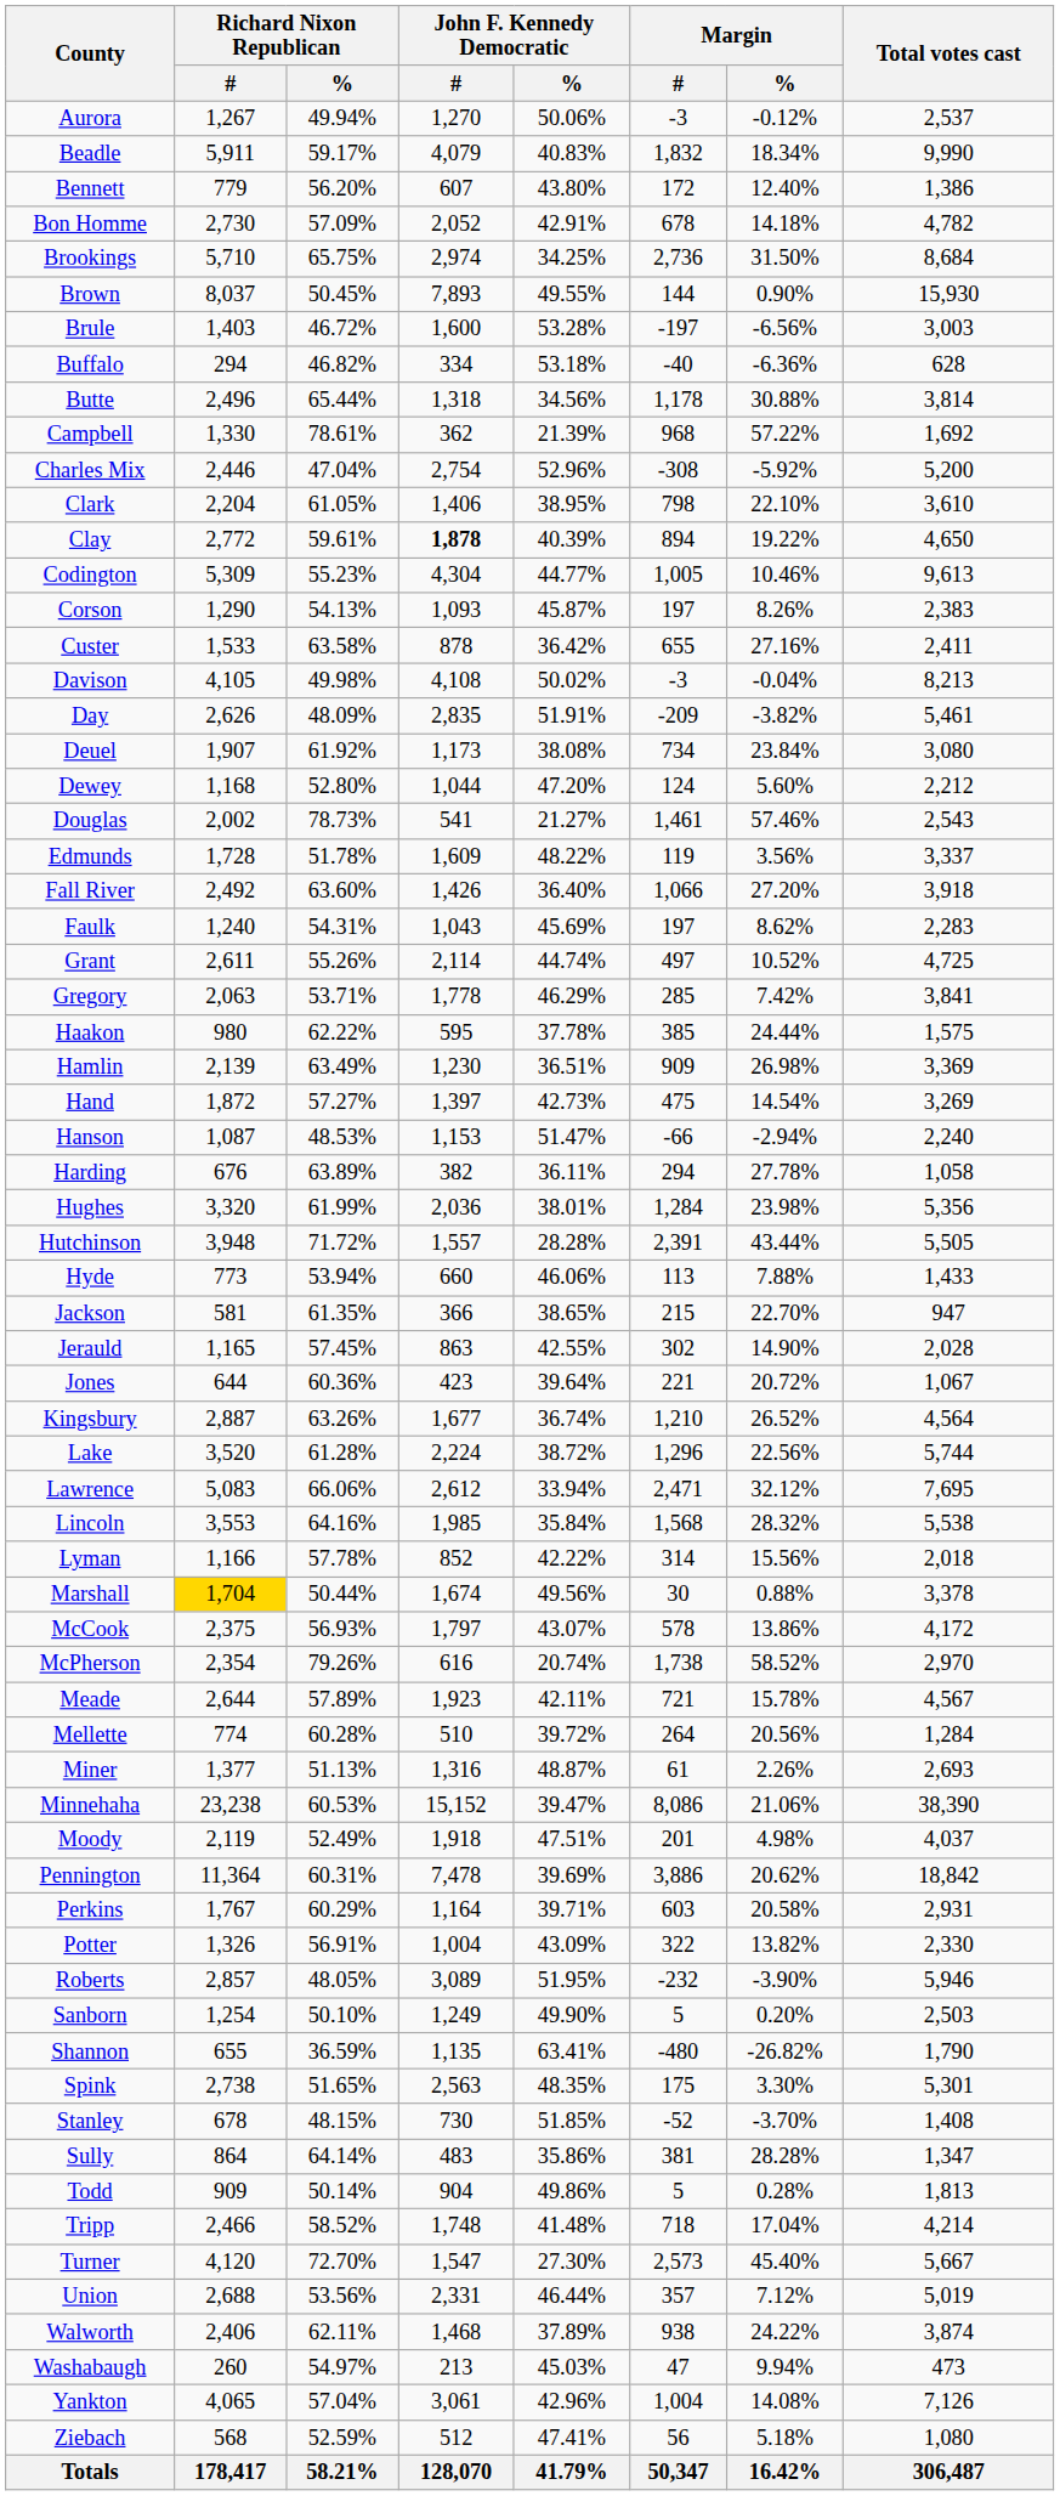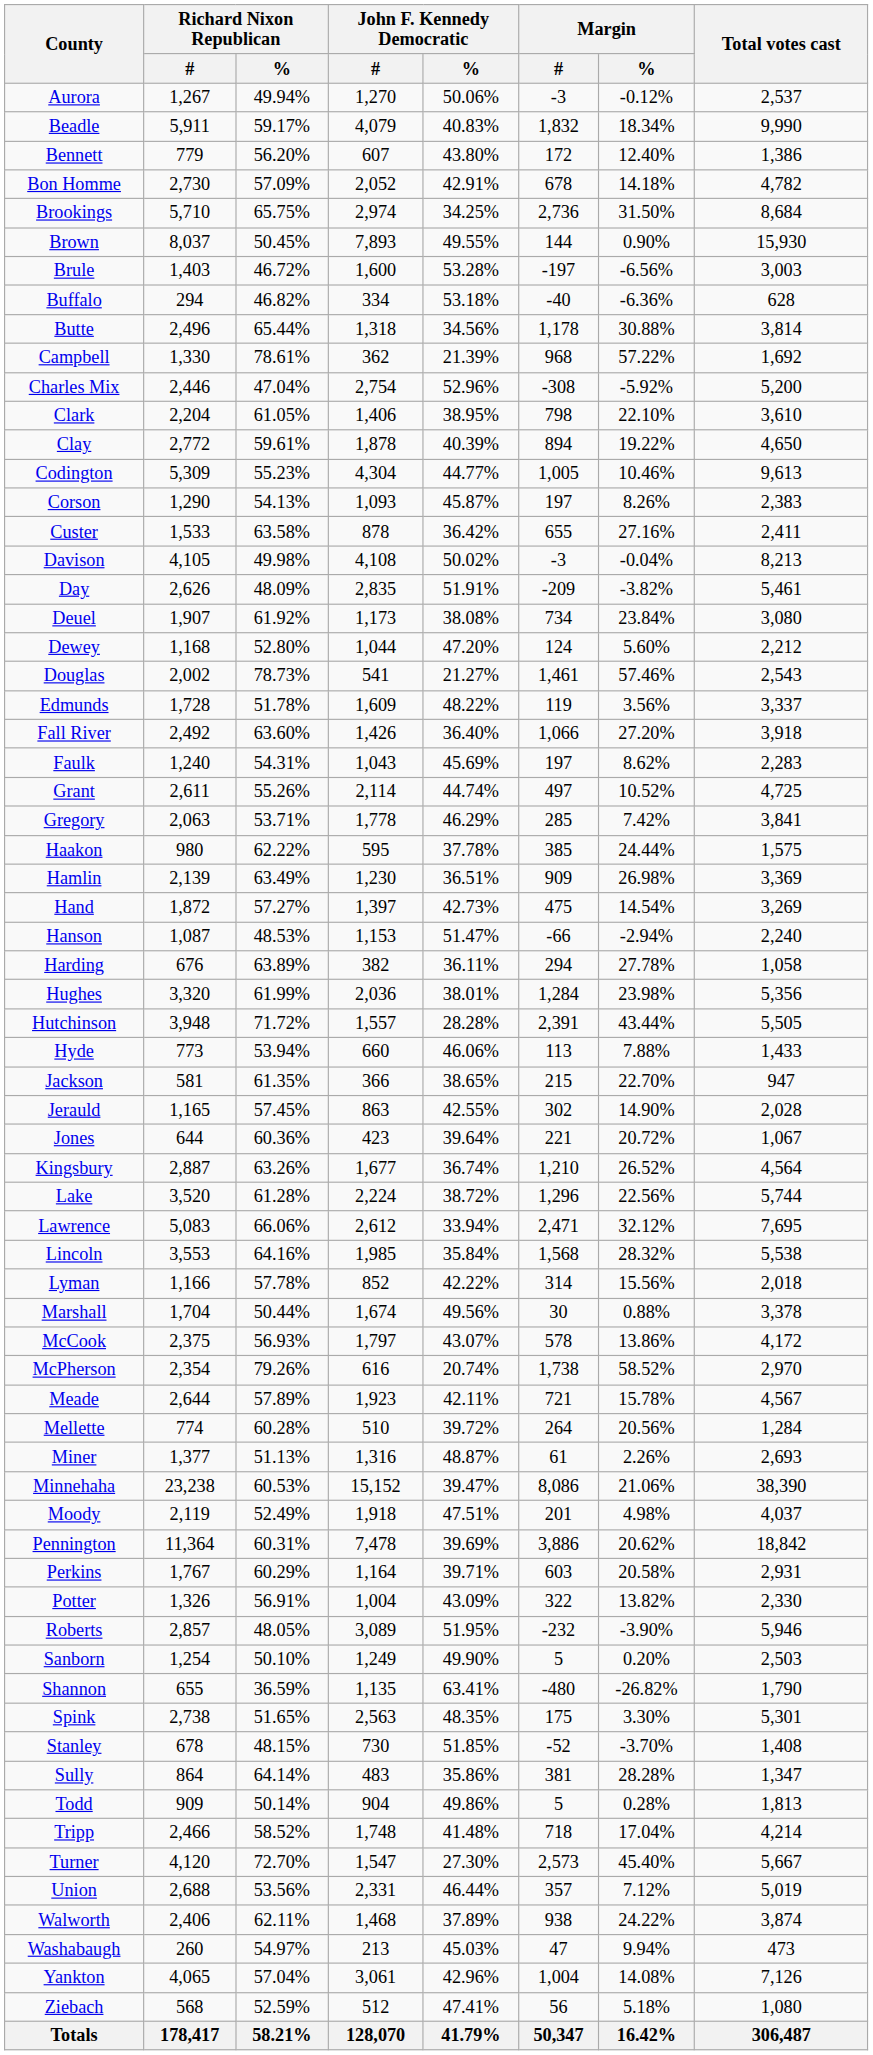Clay | John F. Kennedy Democratic / #: bold -> normal
Marshall | Richard Nixon Republican / #: gold background -> no background
